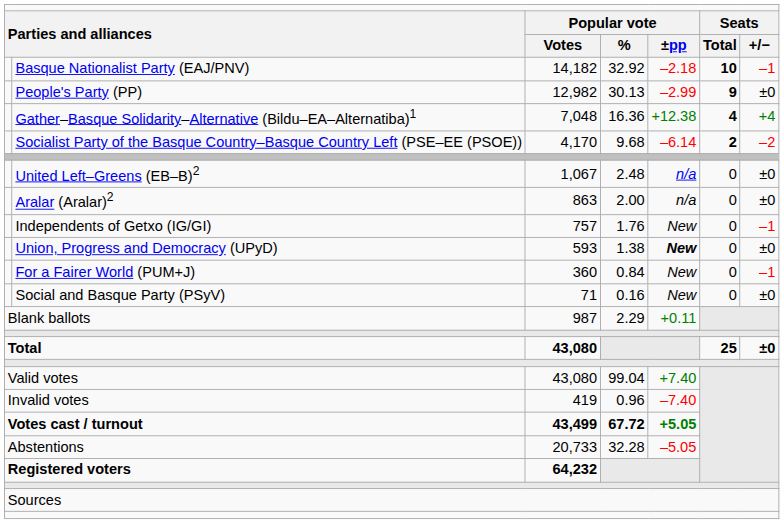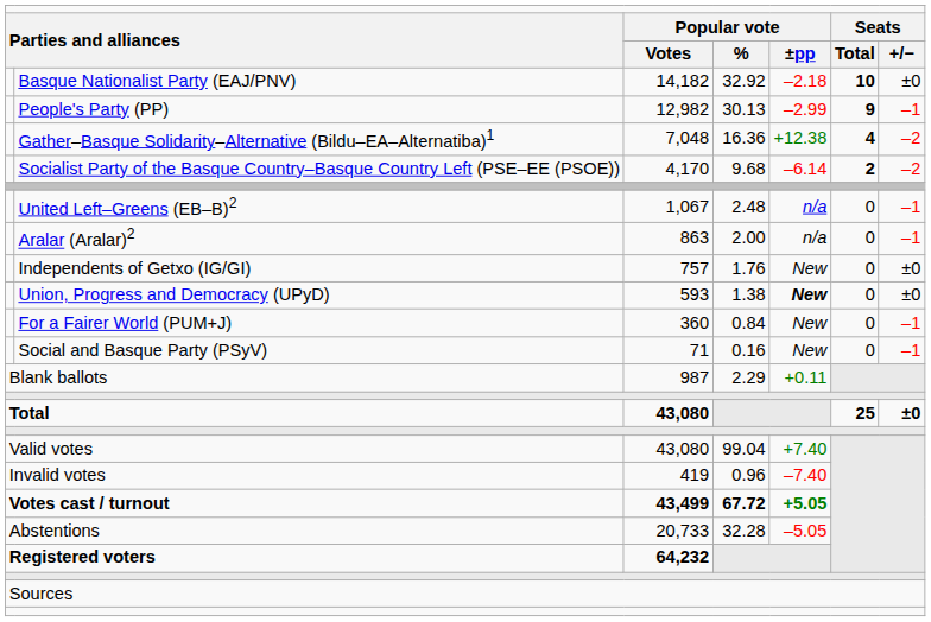Basque Nationalist Party (EAJ/PNV) | column 7: –1 -> ±0
People's Party (PP) | column 7: ±0 -> –1
Gather–Basque Solidarity–Alternative (Bildu–EA–Alternatiba)1 | column 7: +4 -> –2
United Left–Greens (EB–B)2 | column 7: ±0 -> –1
Aralar (Aralar)2 | column 7: ±0 -> –1
Independents of Getxo (IG/GI) | column 7: –1 -> ±0
Social and Basque Party (PSyV) | column 7: ±0 -> –1
